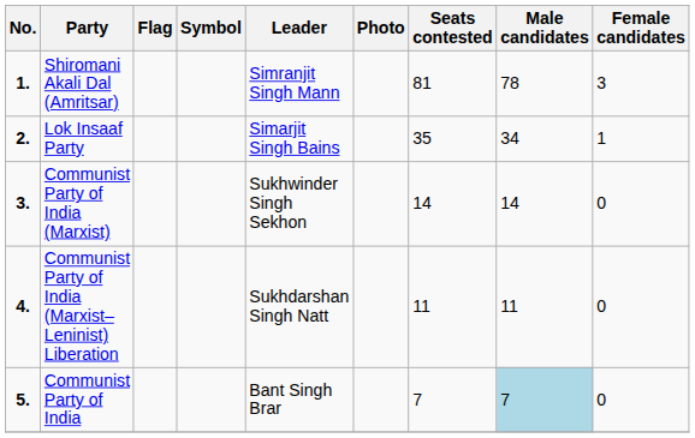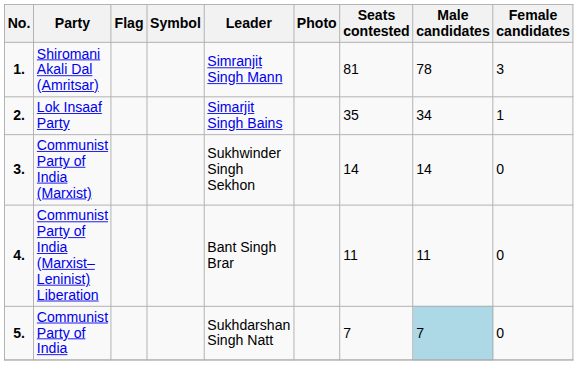Communist Party of India (Marxist–Leninist) Liberation | Leader: Sukhdarshan Singh Natt -> Bant Singh Brar
Communist Party of India | Leader: Bant Singh Brar -> Sukhdarshan Singh Natt
